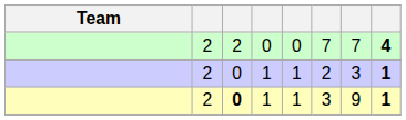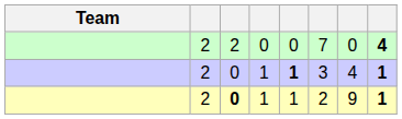row 2 | column 7: 7 -> 0
row 3 | column 5: normal -> bold
row 3 | column 6: 2 -> 3
row 3 | column 7: 3 -> 4
row 4 | column 6: 3 -> 2
